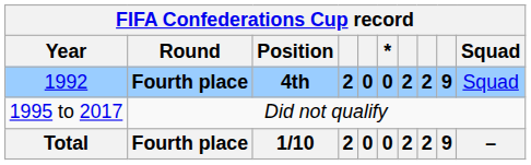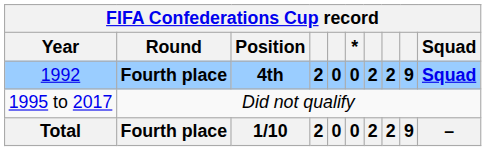1992 | Squad: normal -> bold
